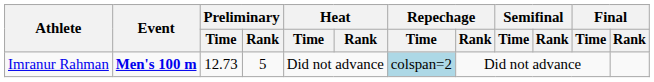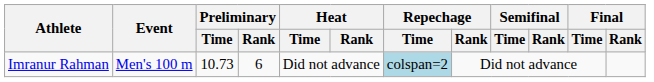Imranur Rahman | Event: bold -> normal
Imranur Rahman | Preliminary / Time: 12.73 -> 10.73
Imranur Rahman | Preliminary / Rank: 5 -> 6
